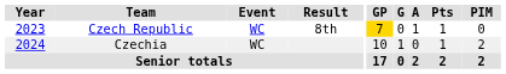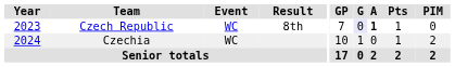Czech Republic | GP: gold background -> no background
Czech Republic | G: no background -> lavender background
Czech Republic | A: normal -> bold
